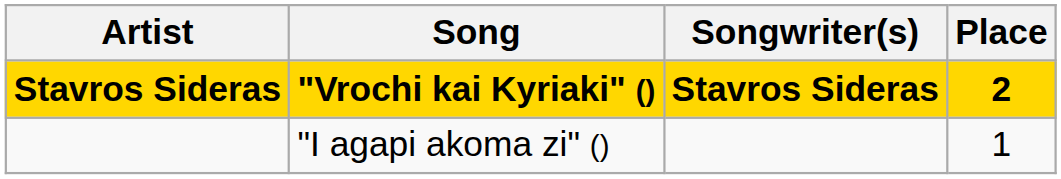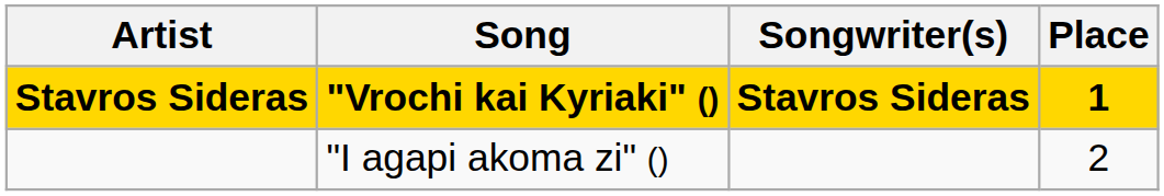row 2 | Place: 2 -> 1
row 3 | Place: 1 -> 2
